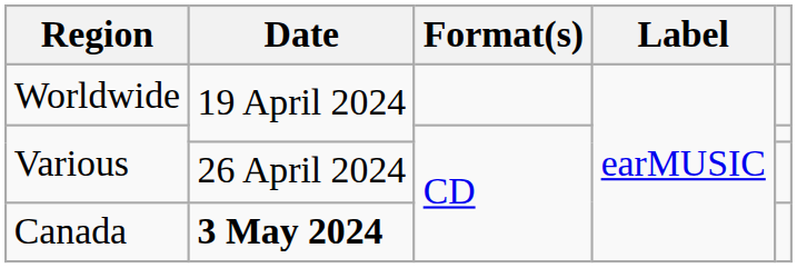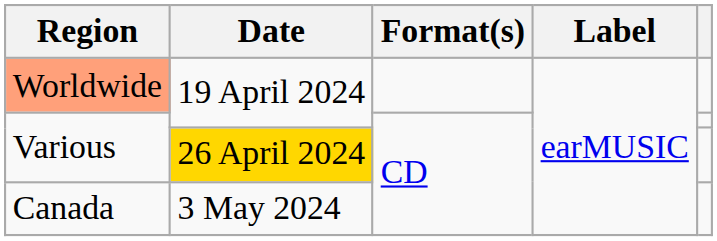Worldwide | Region: no background -> lightsalmon background
Various / 26 April 2024 | Date: no background -> gold background
Canada | Date: bold -> normal
